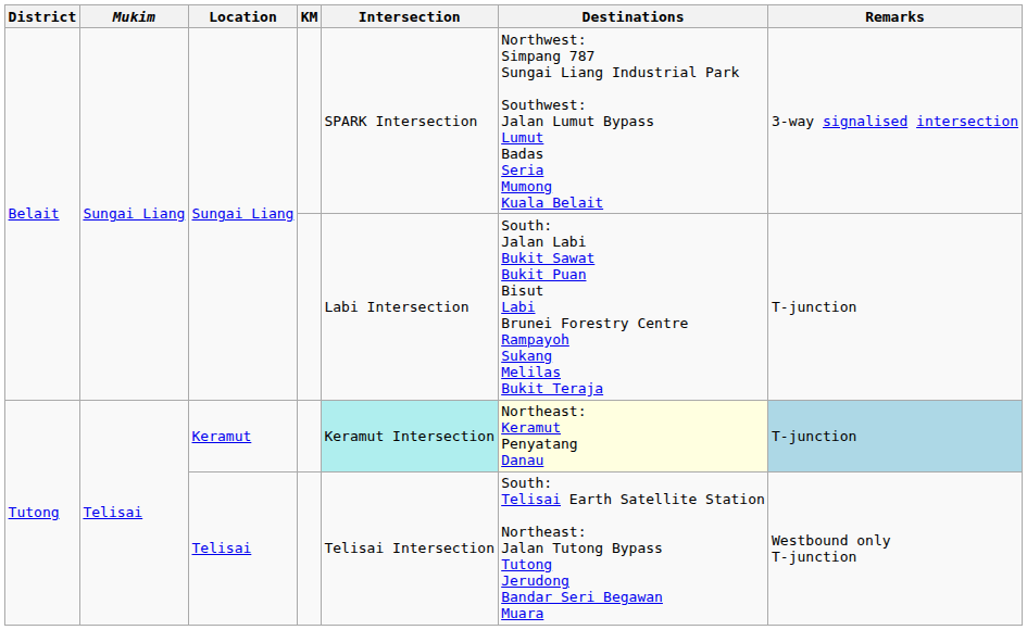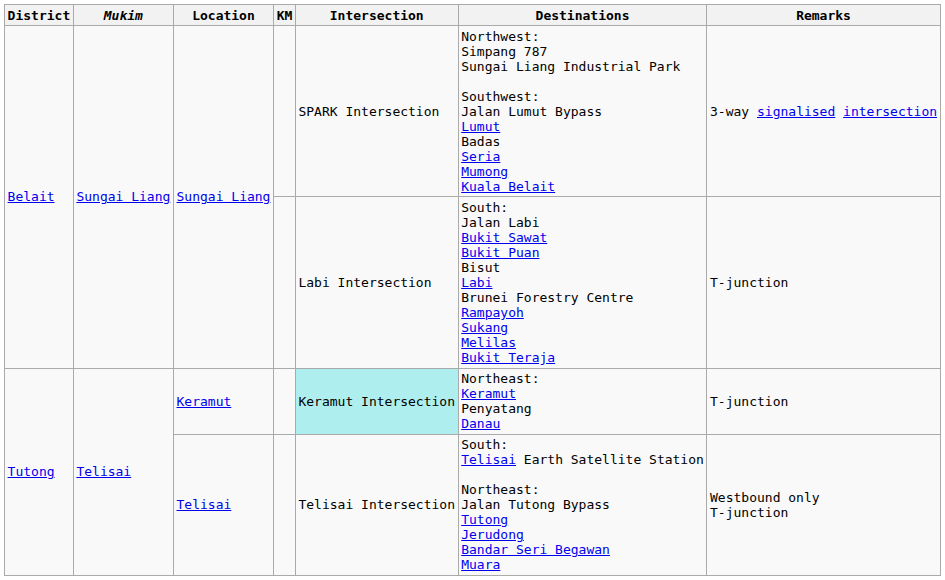Keramut | Destinations: lightyellow background -> no background
Keramut | Remarks: lightblue background -> no background
